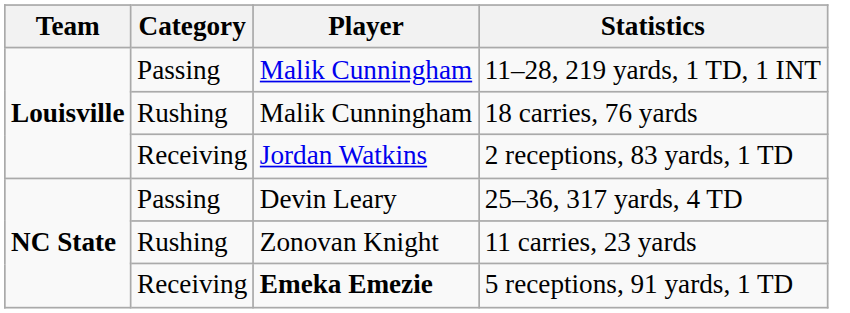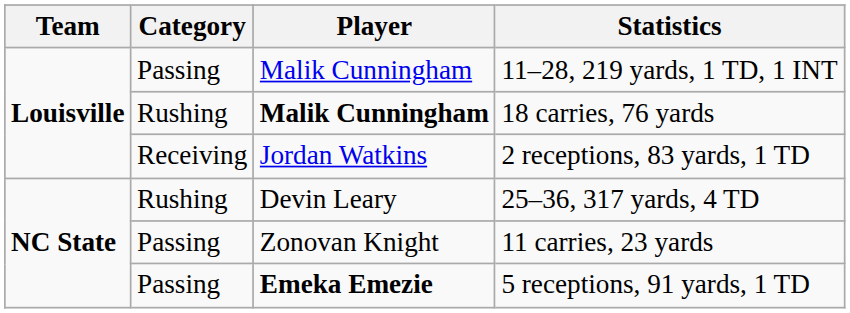18 carries, 76 yards | Player: normal -> bold
25–36, 317 yards, 4 TD | Category: Passing -> Rushing
11 carries, 23 yards | Category: Rushing -> Passing
5 receptions, 91 yards, 1 TD | Category: Receiving -> Passing
